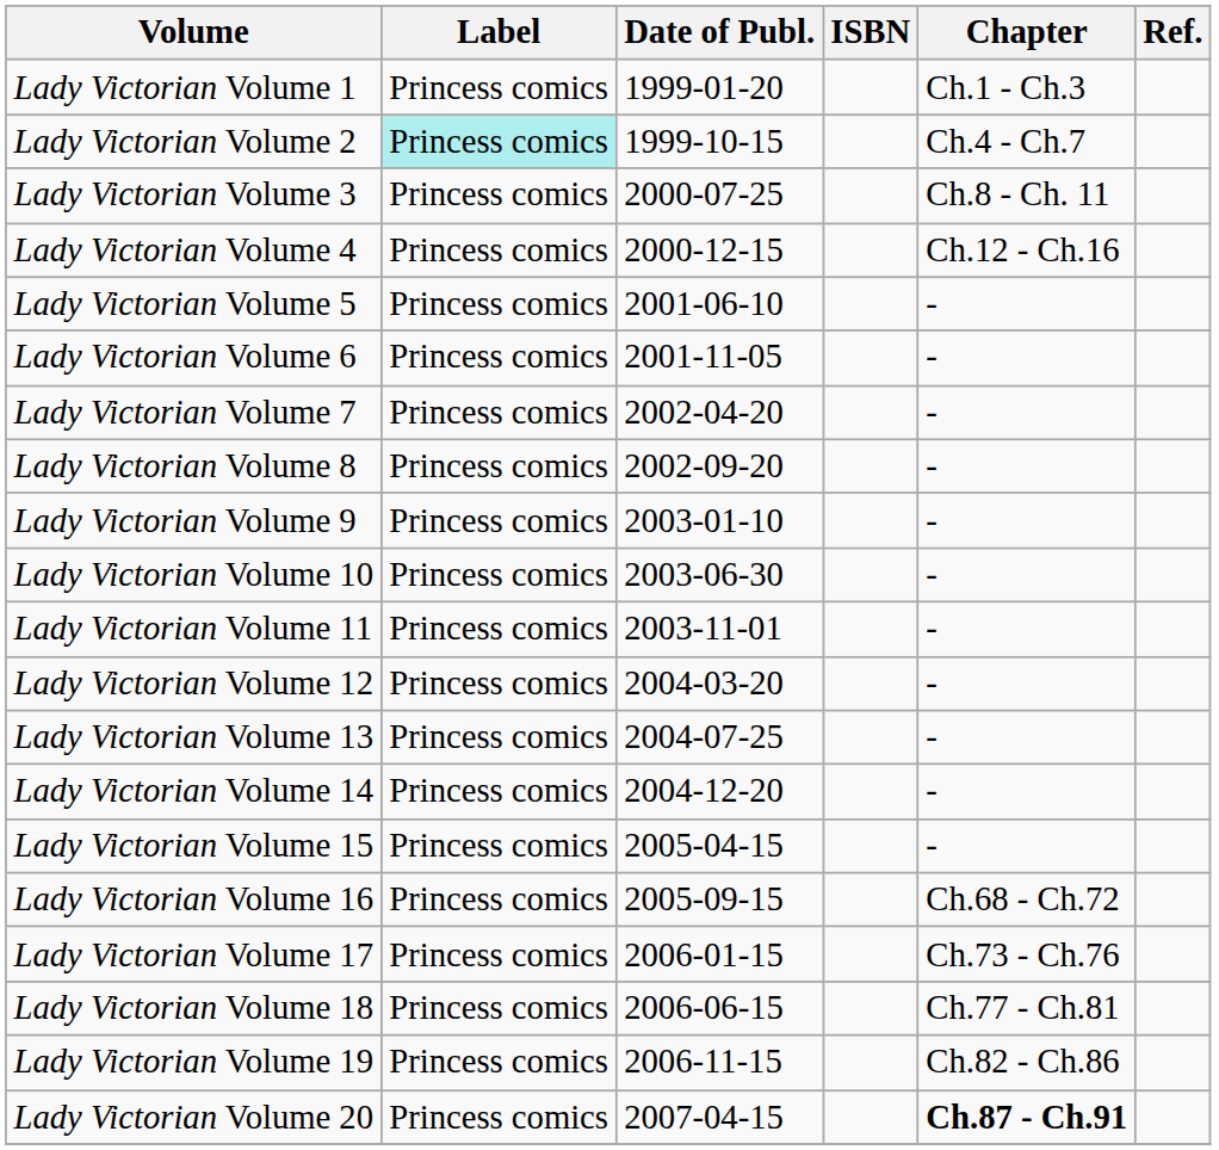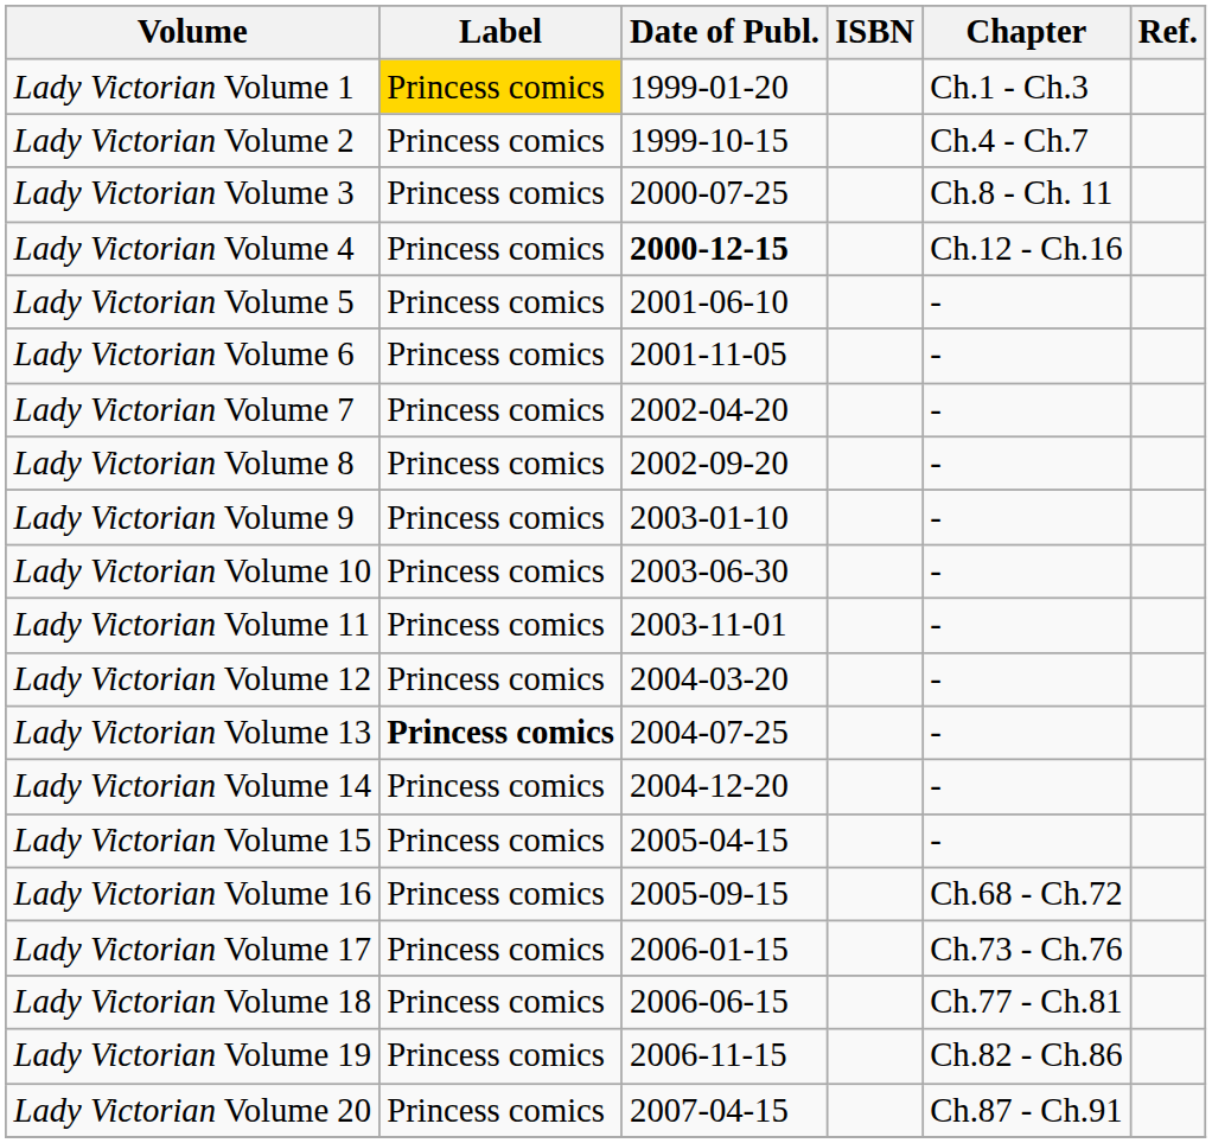Lady Victorian Volume 1 | Label: no background -> gold background
Lady Victorian Volume 2 | Label: paleturquoise background -> no background
Lady Victorian Volume 4 | Date of Publ.: normal -> bold
Lady Victorian Volume 13 | Label: normal -> bold
Lady Victorian Volume 20 | Chapter: bold -> normal
